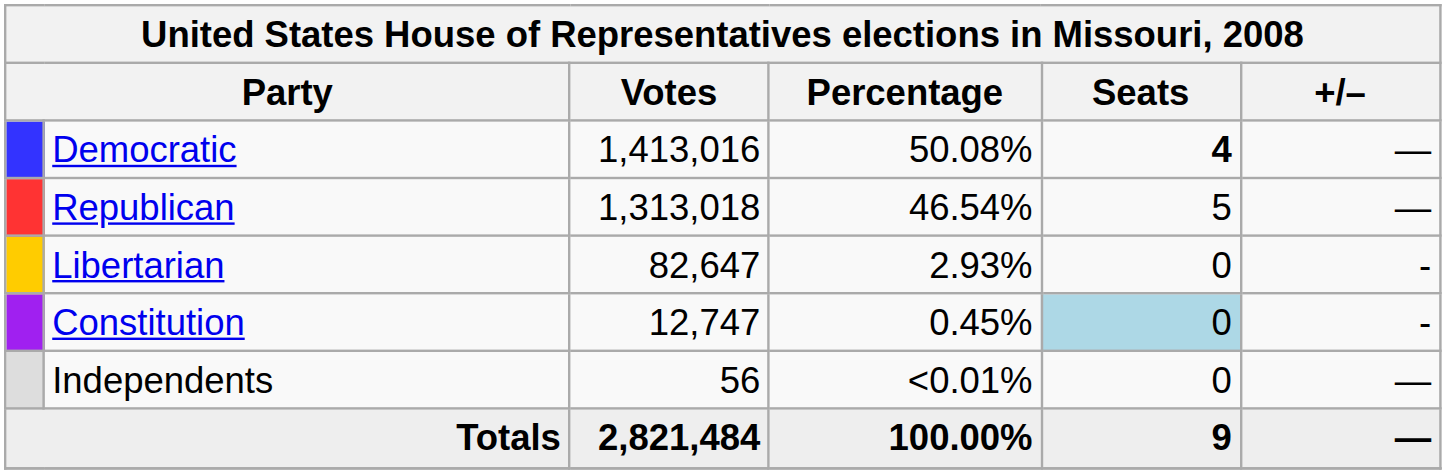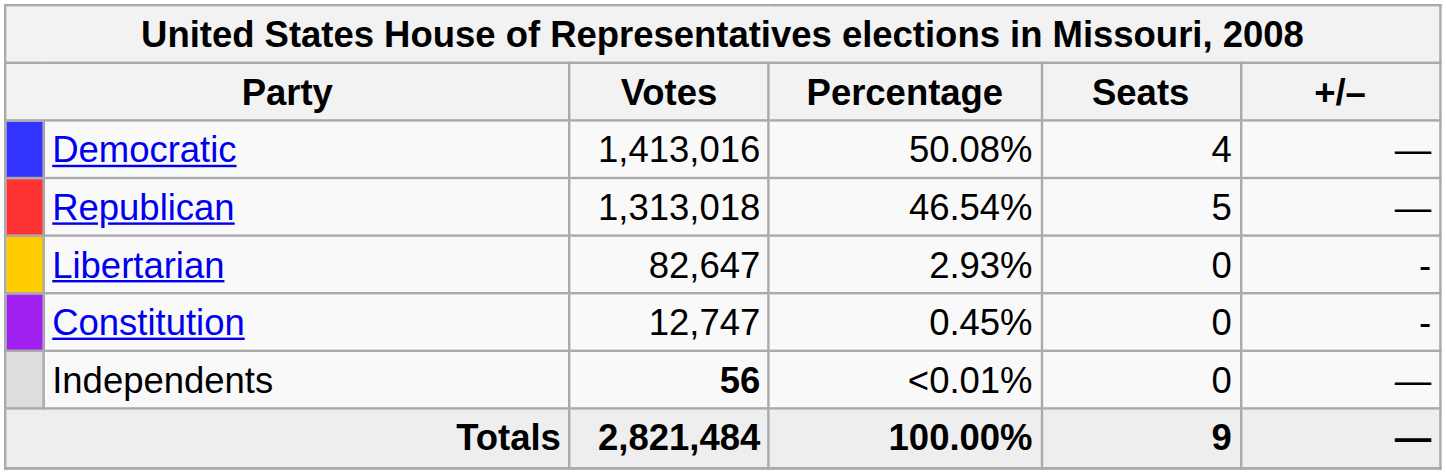Democratic | Seats: bold -> normal
Constitution | Seats: lightblue background -> no background
Independents | Votes: normal -> bold
